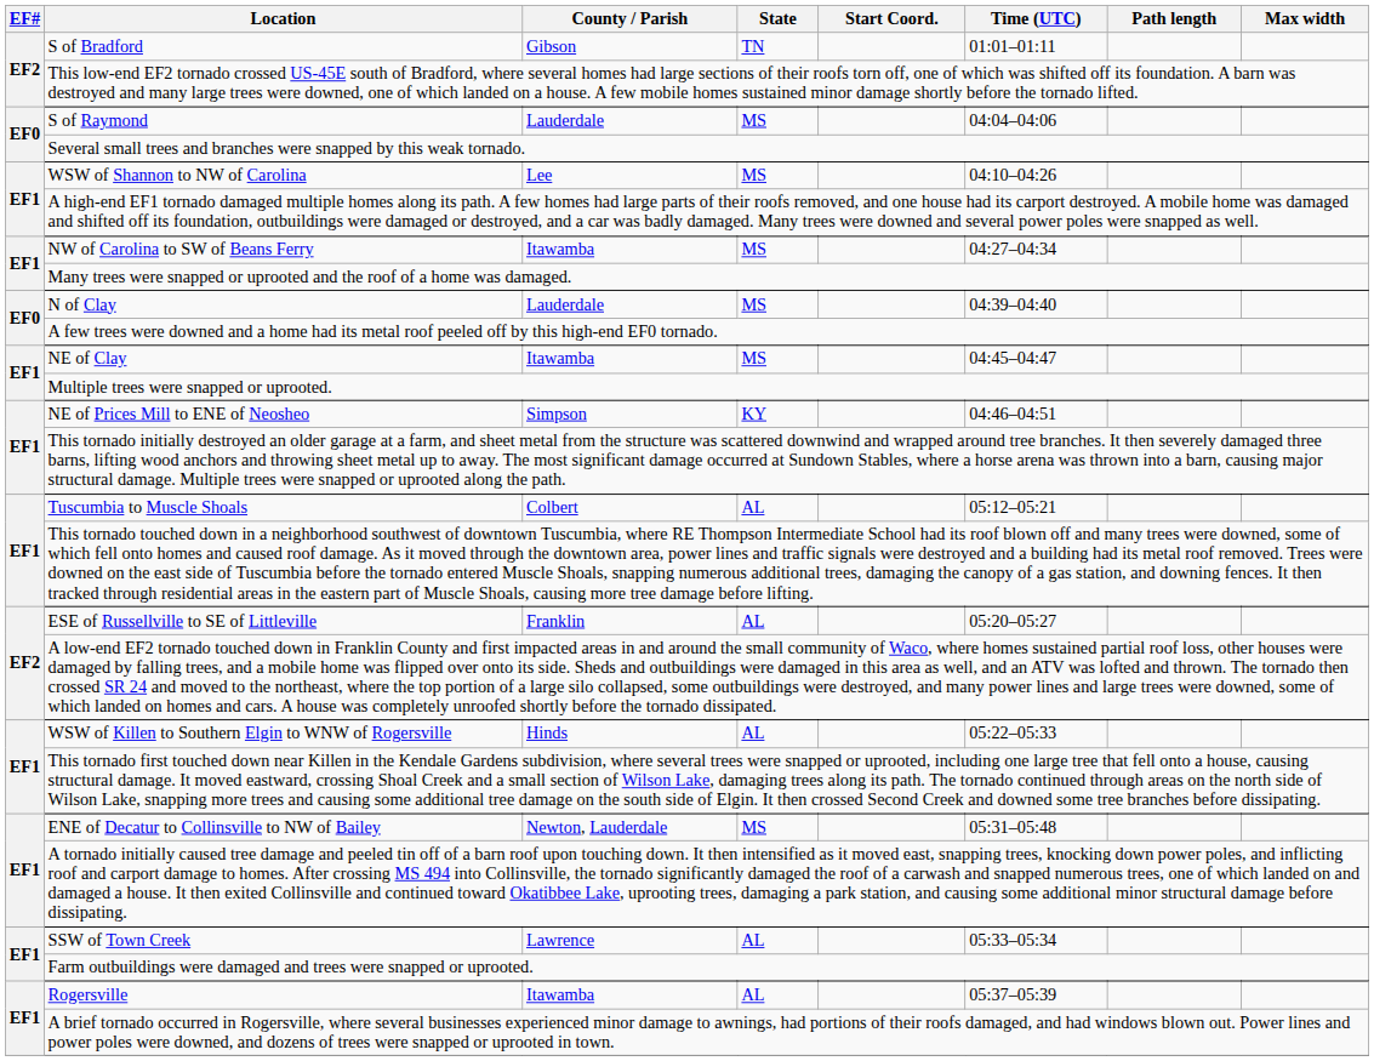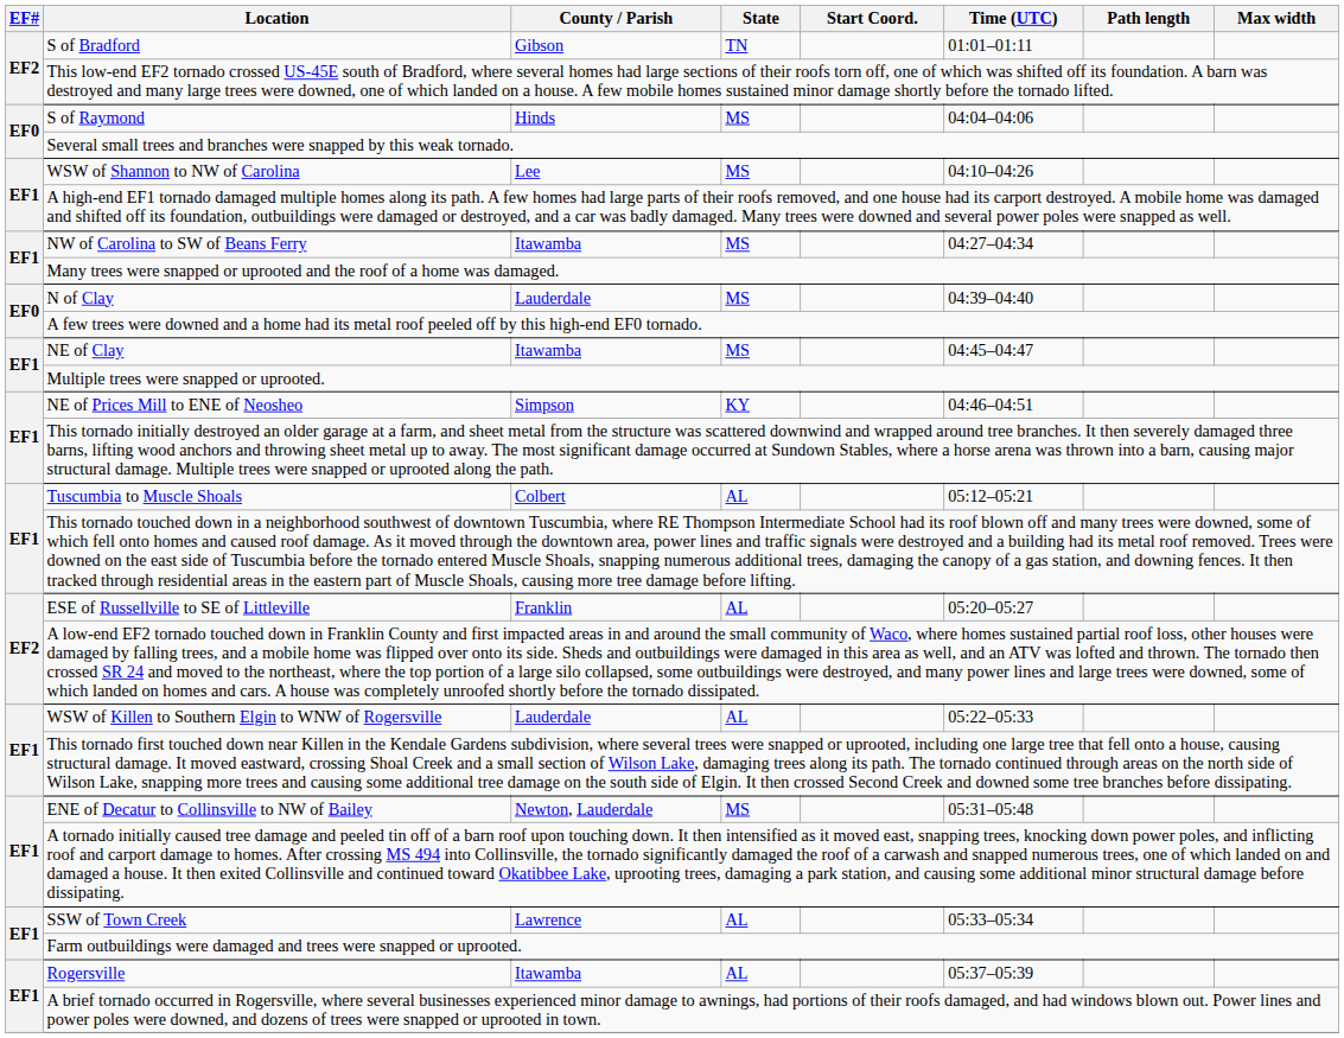S of Raymond | County / Parish: Lauderdale -> Hinds
WSW of Killen to Southern Elgin to WNW of Rogersville | County / Parish: Hinds -> Lauderdale
